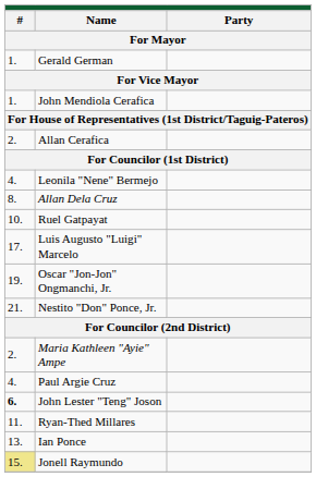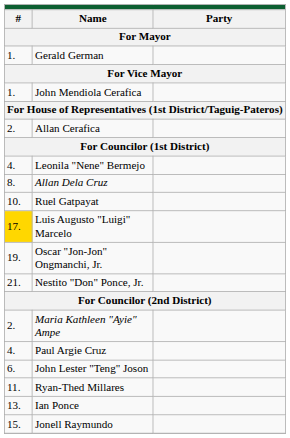Luis Augusto "Luigi" Marcelo | column 1: no background -> gold background
John Lester "Teng" Joson | column 1: bold -> normal
Jonell Raymundo | column 1: khaki background -> no background
